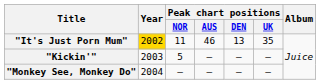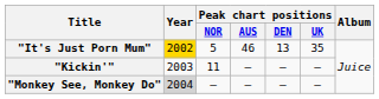"It's Just Porn Mum" | Peak chart positions / NOR: 11 -> 5
"Kickin'" | Peak chart positions / NOR: 5 -> 11
"Monkey See, Monkey Do" | Year: no background -> lightgrey background
